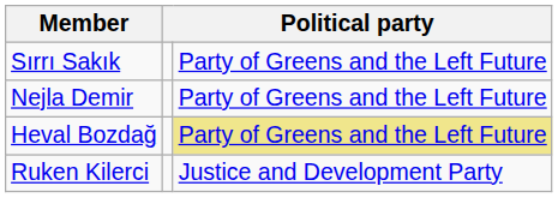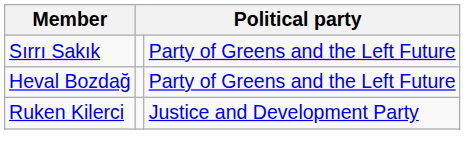- row: Nejla Demir | Party of Greens and the Left Future
Heval Bozdağ | column 3: khaki background -> no background
